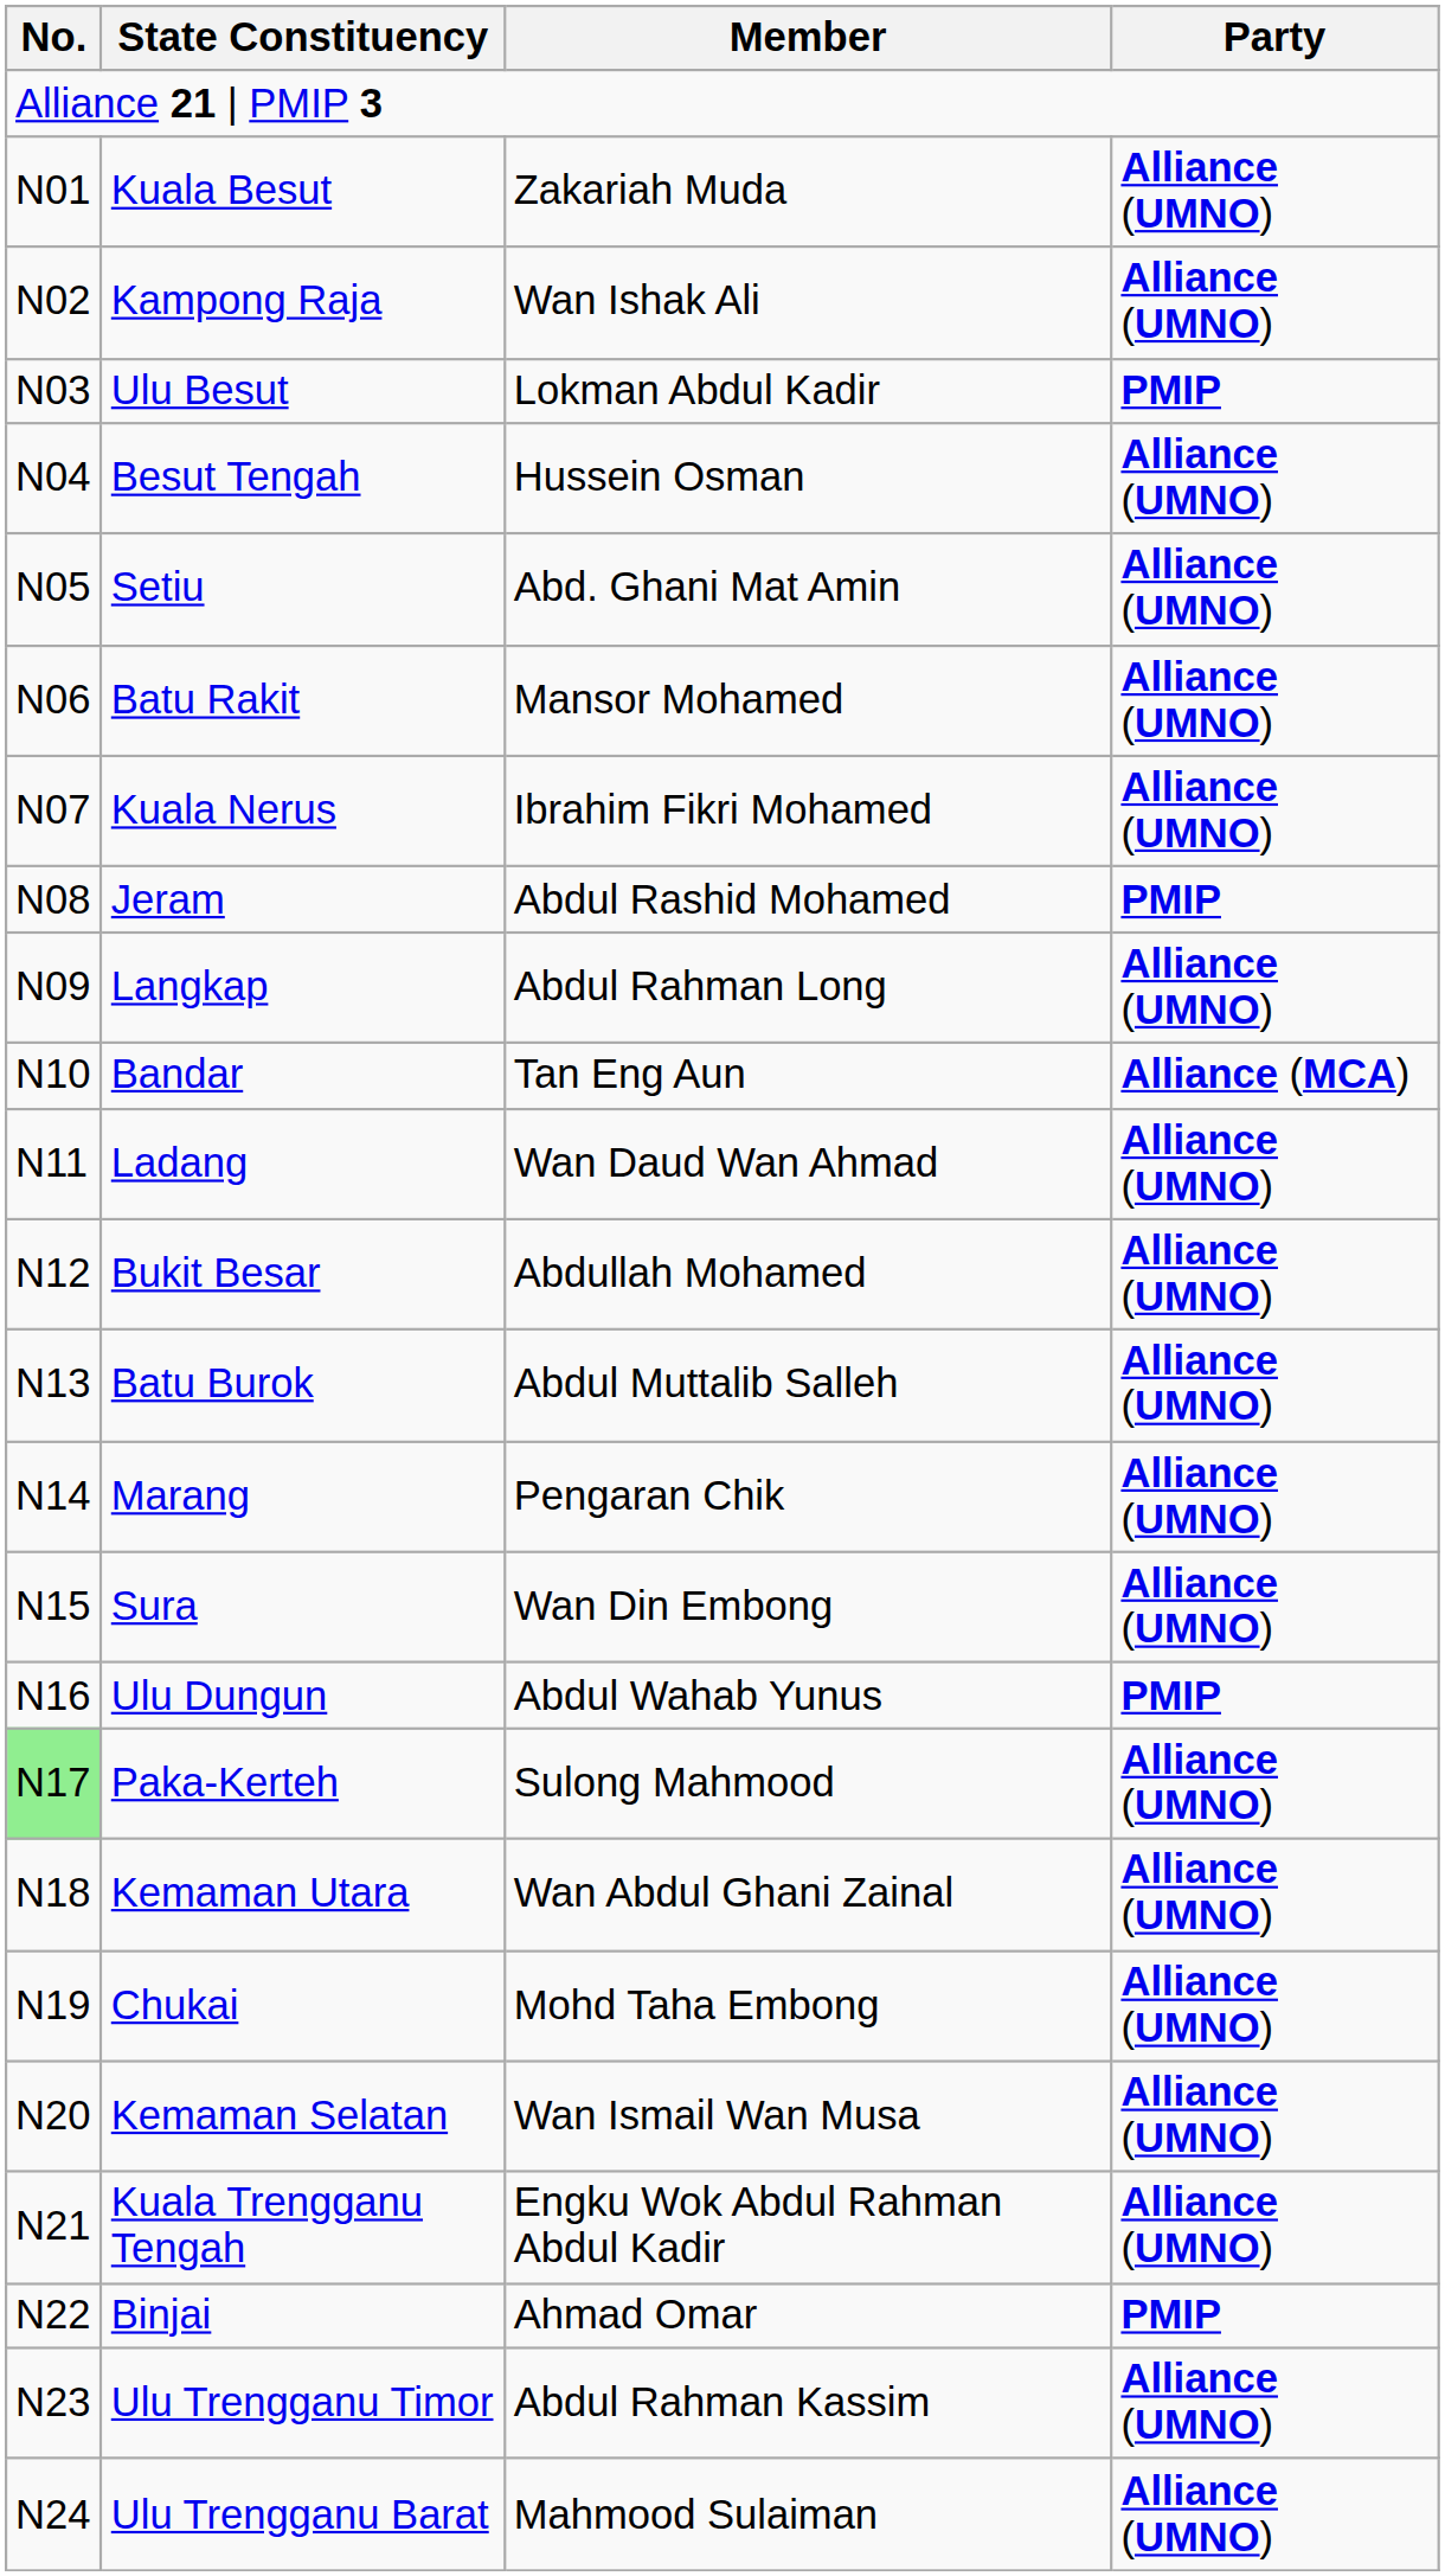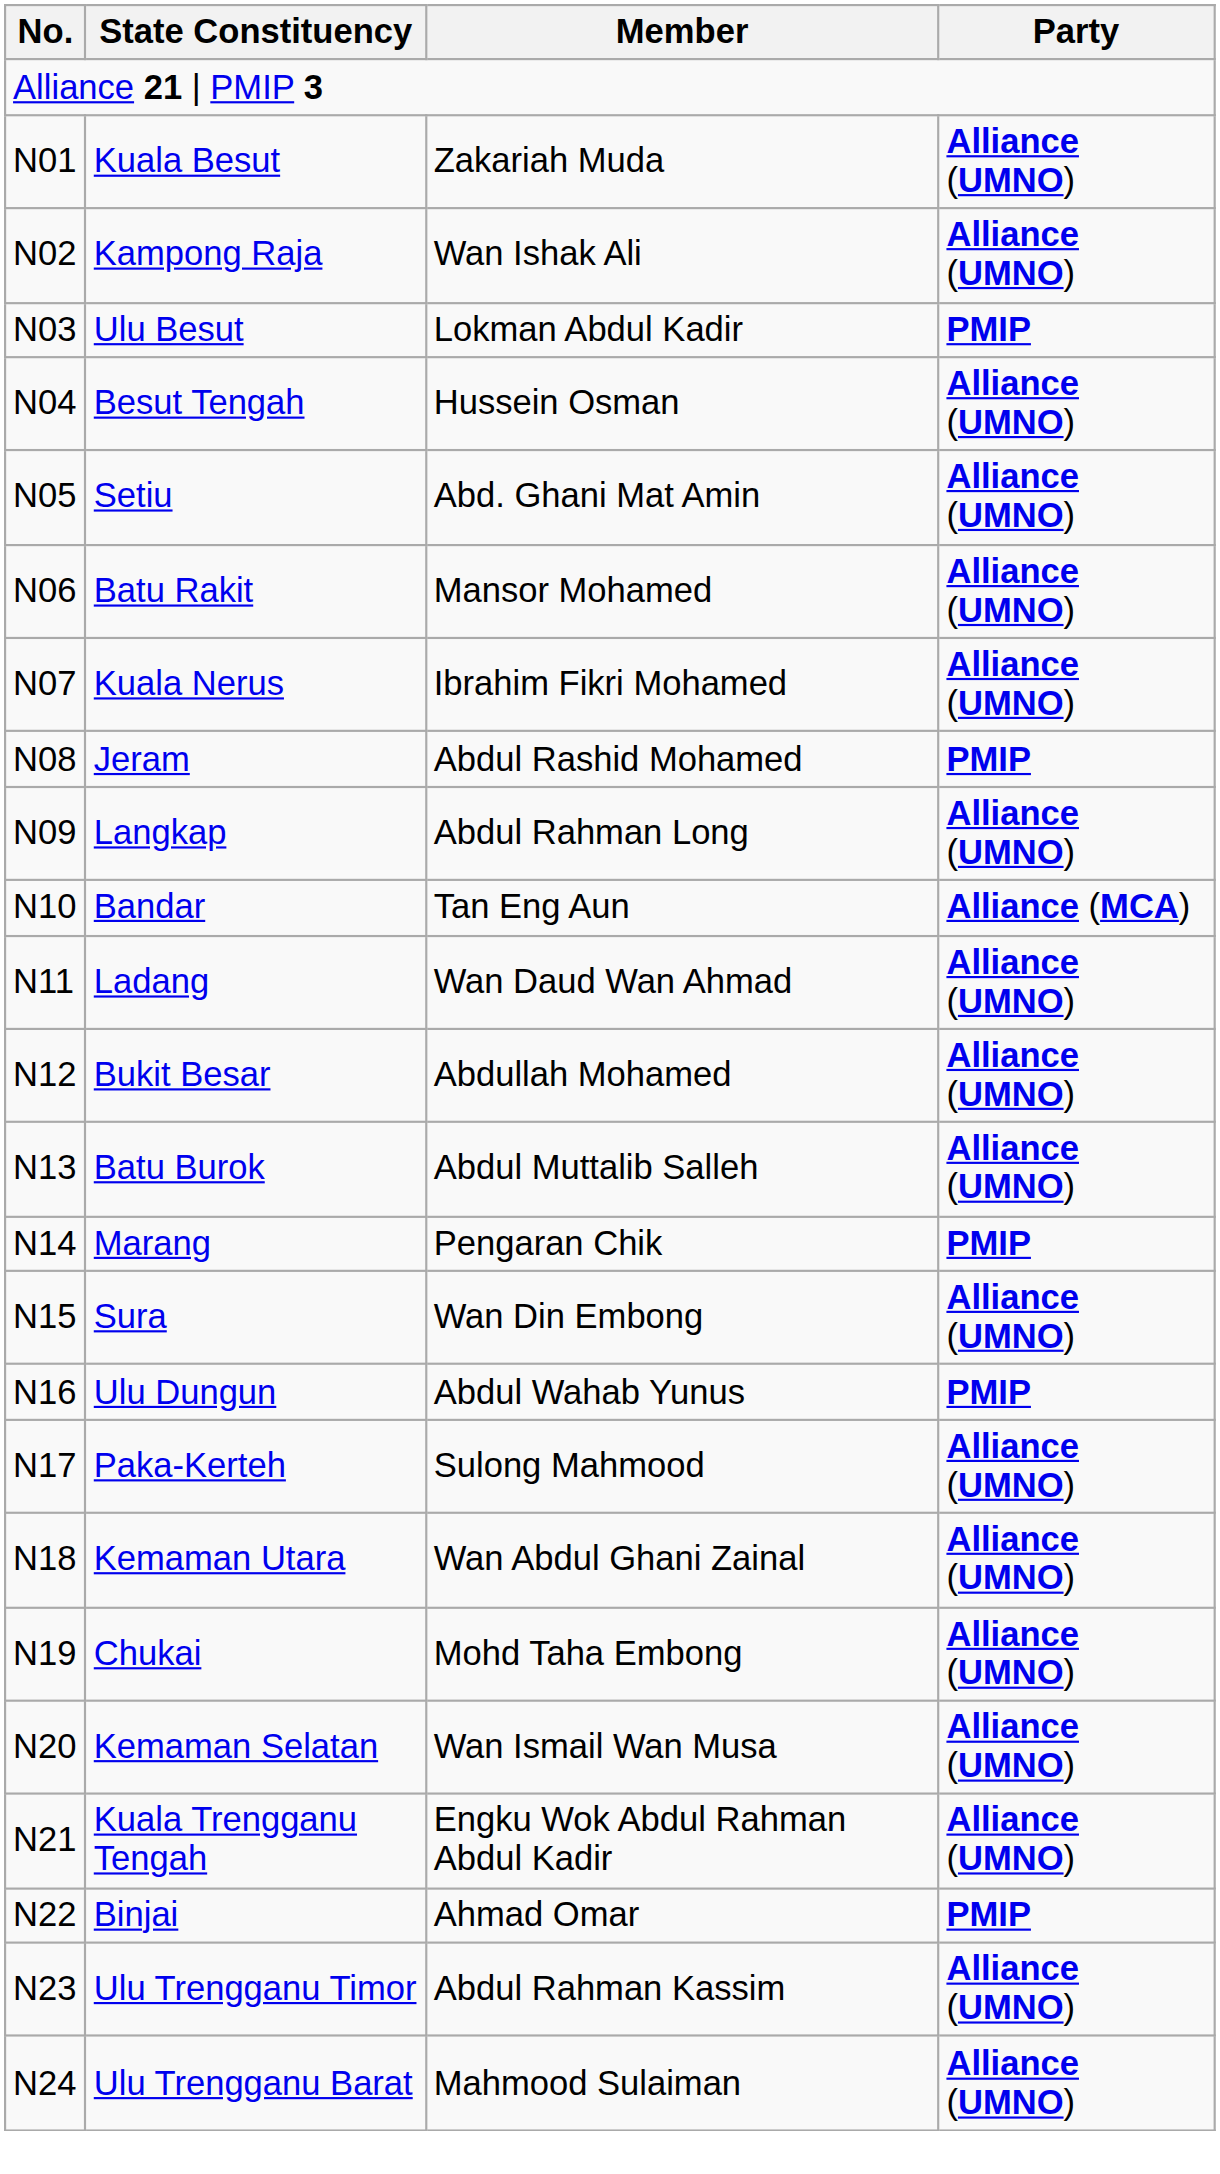Marang | Party: Alliance (UMNO) -> PMIP
Paka-Kerteh | No.: lightgreen background -> no background
